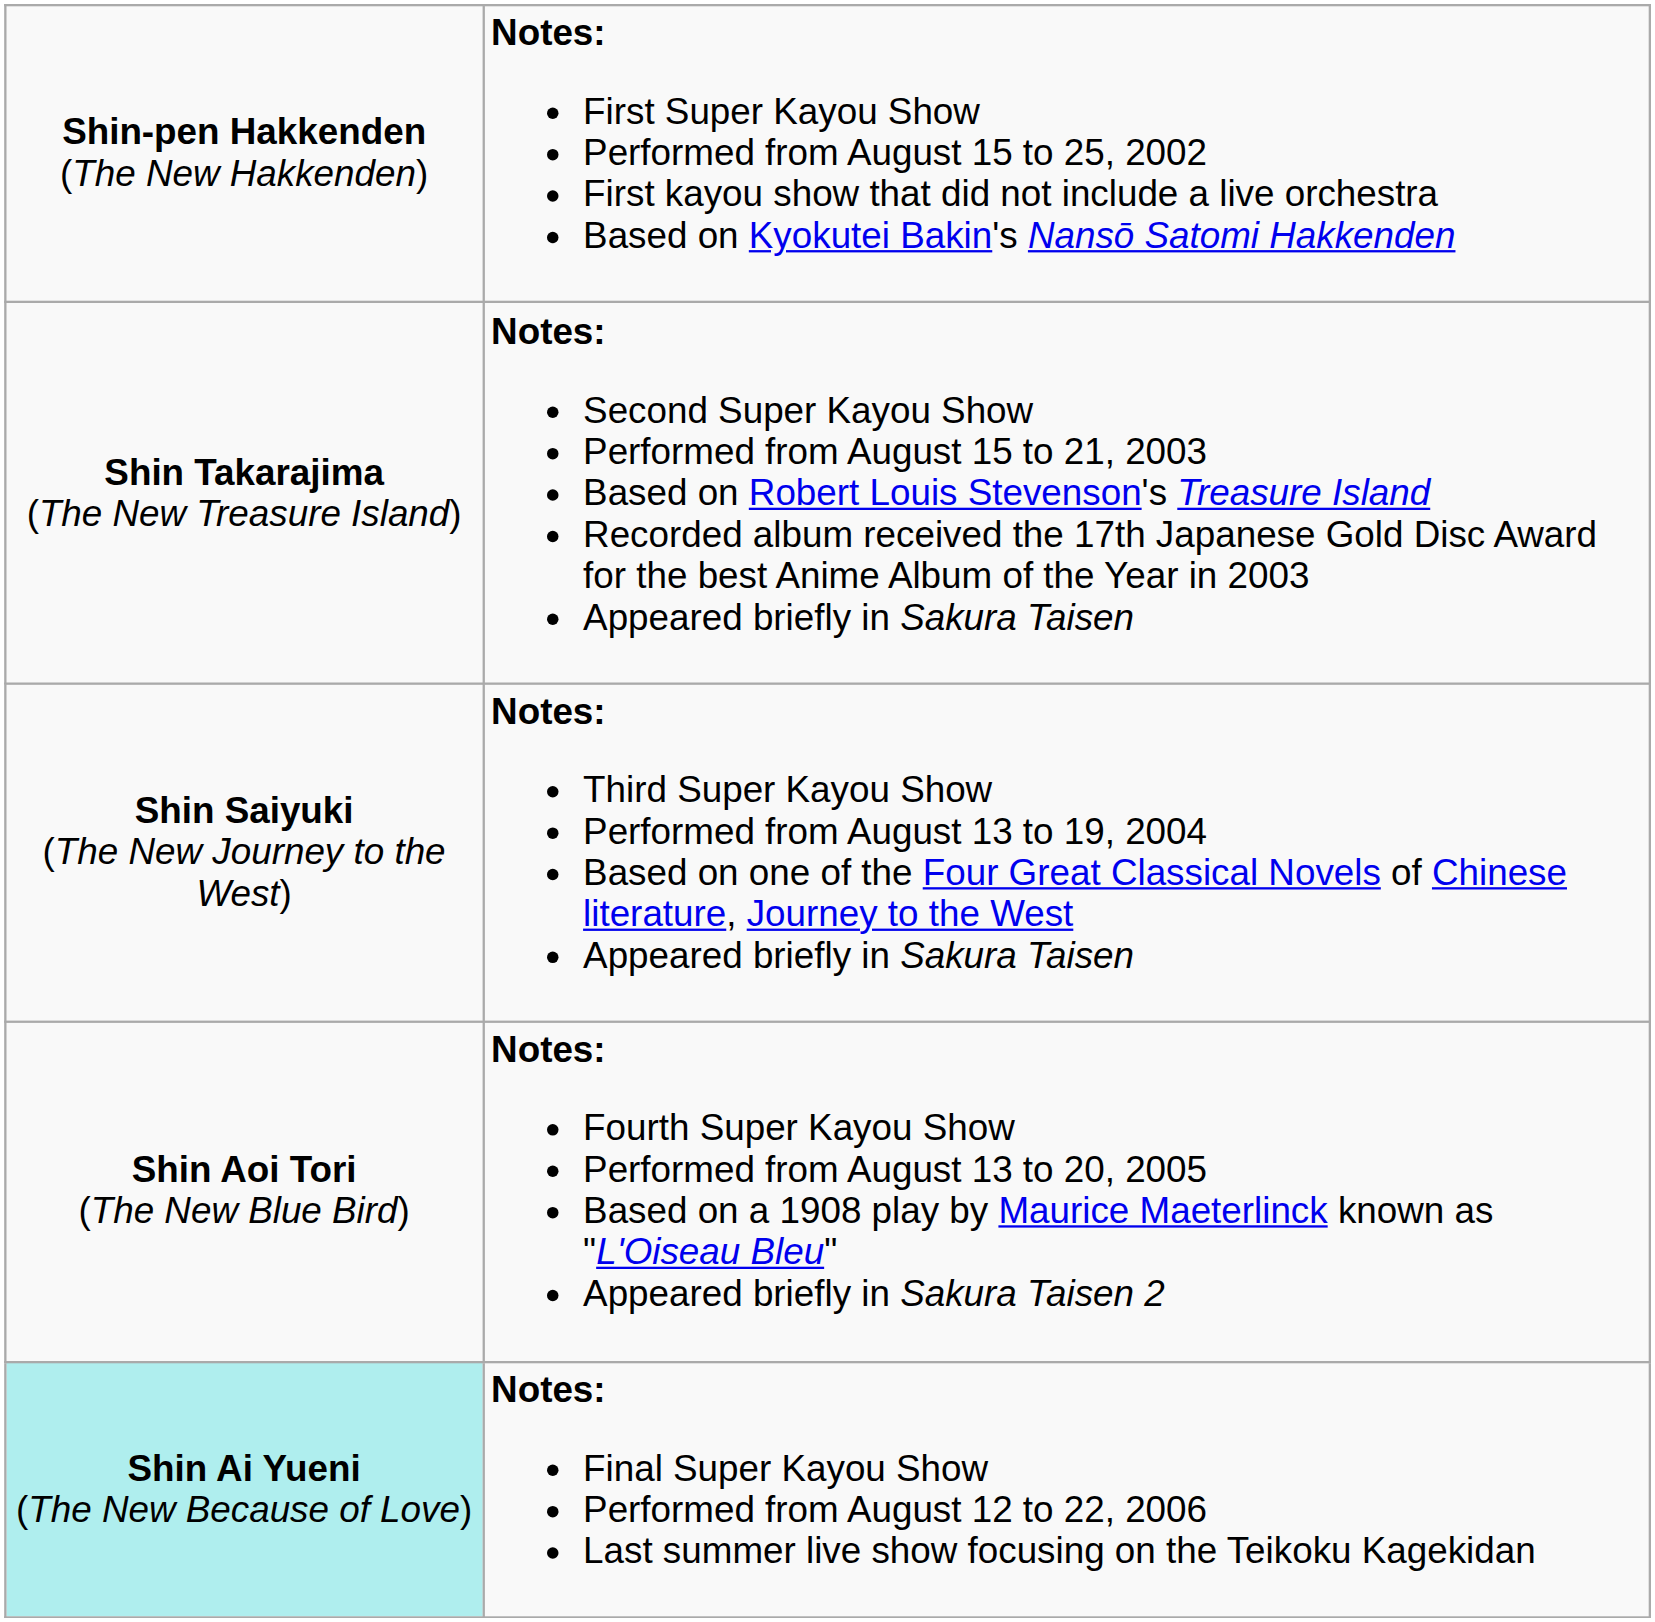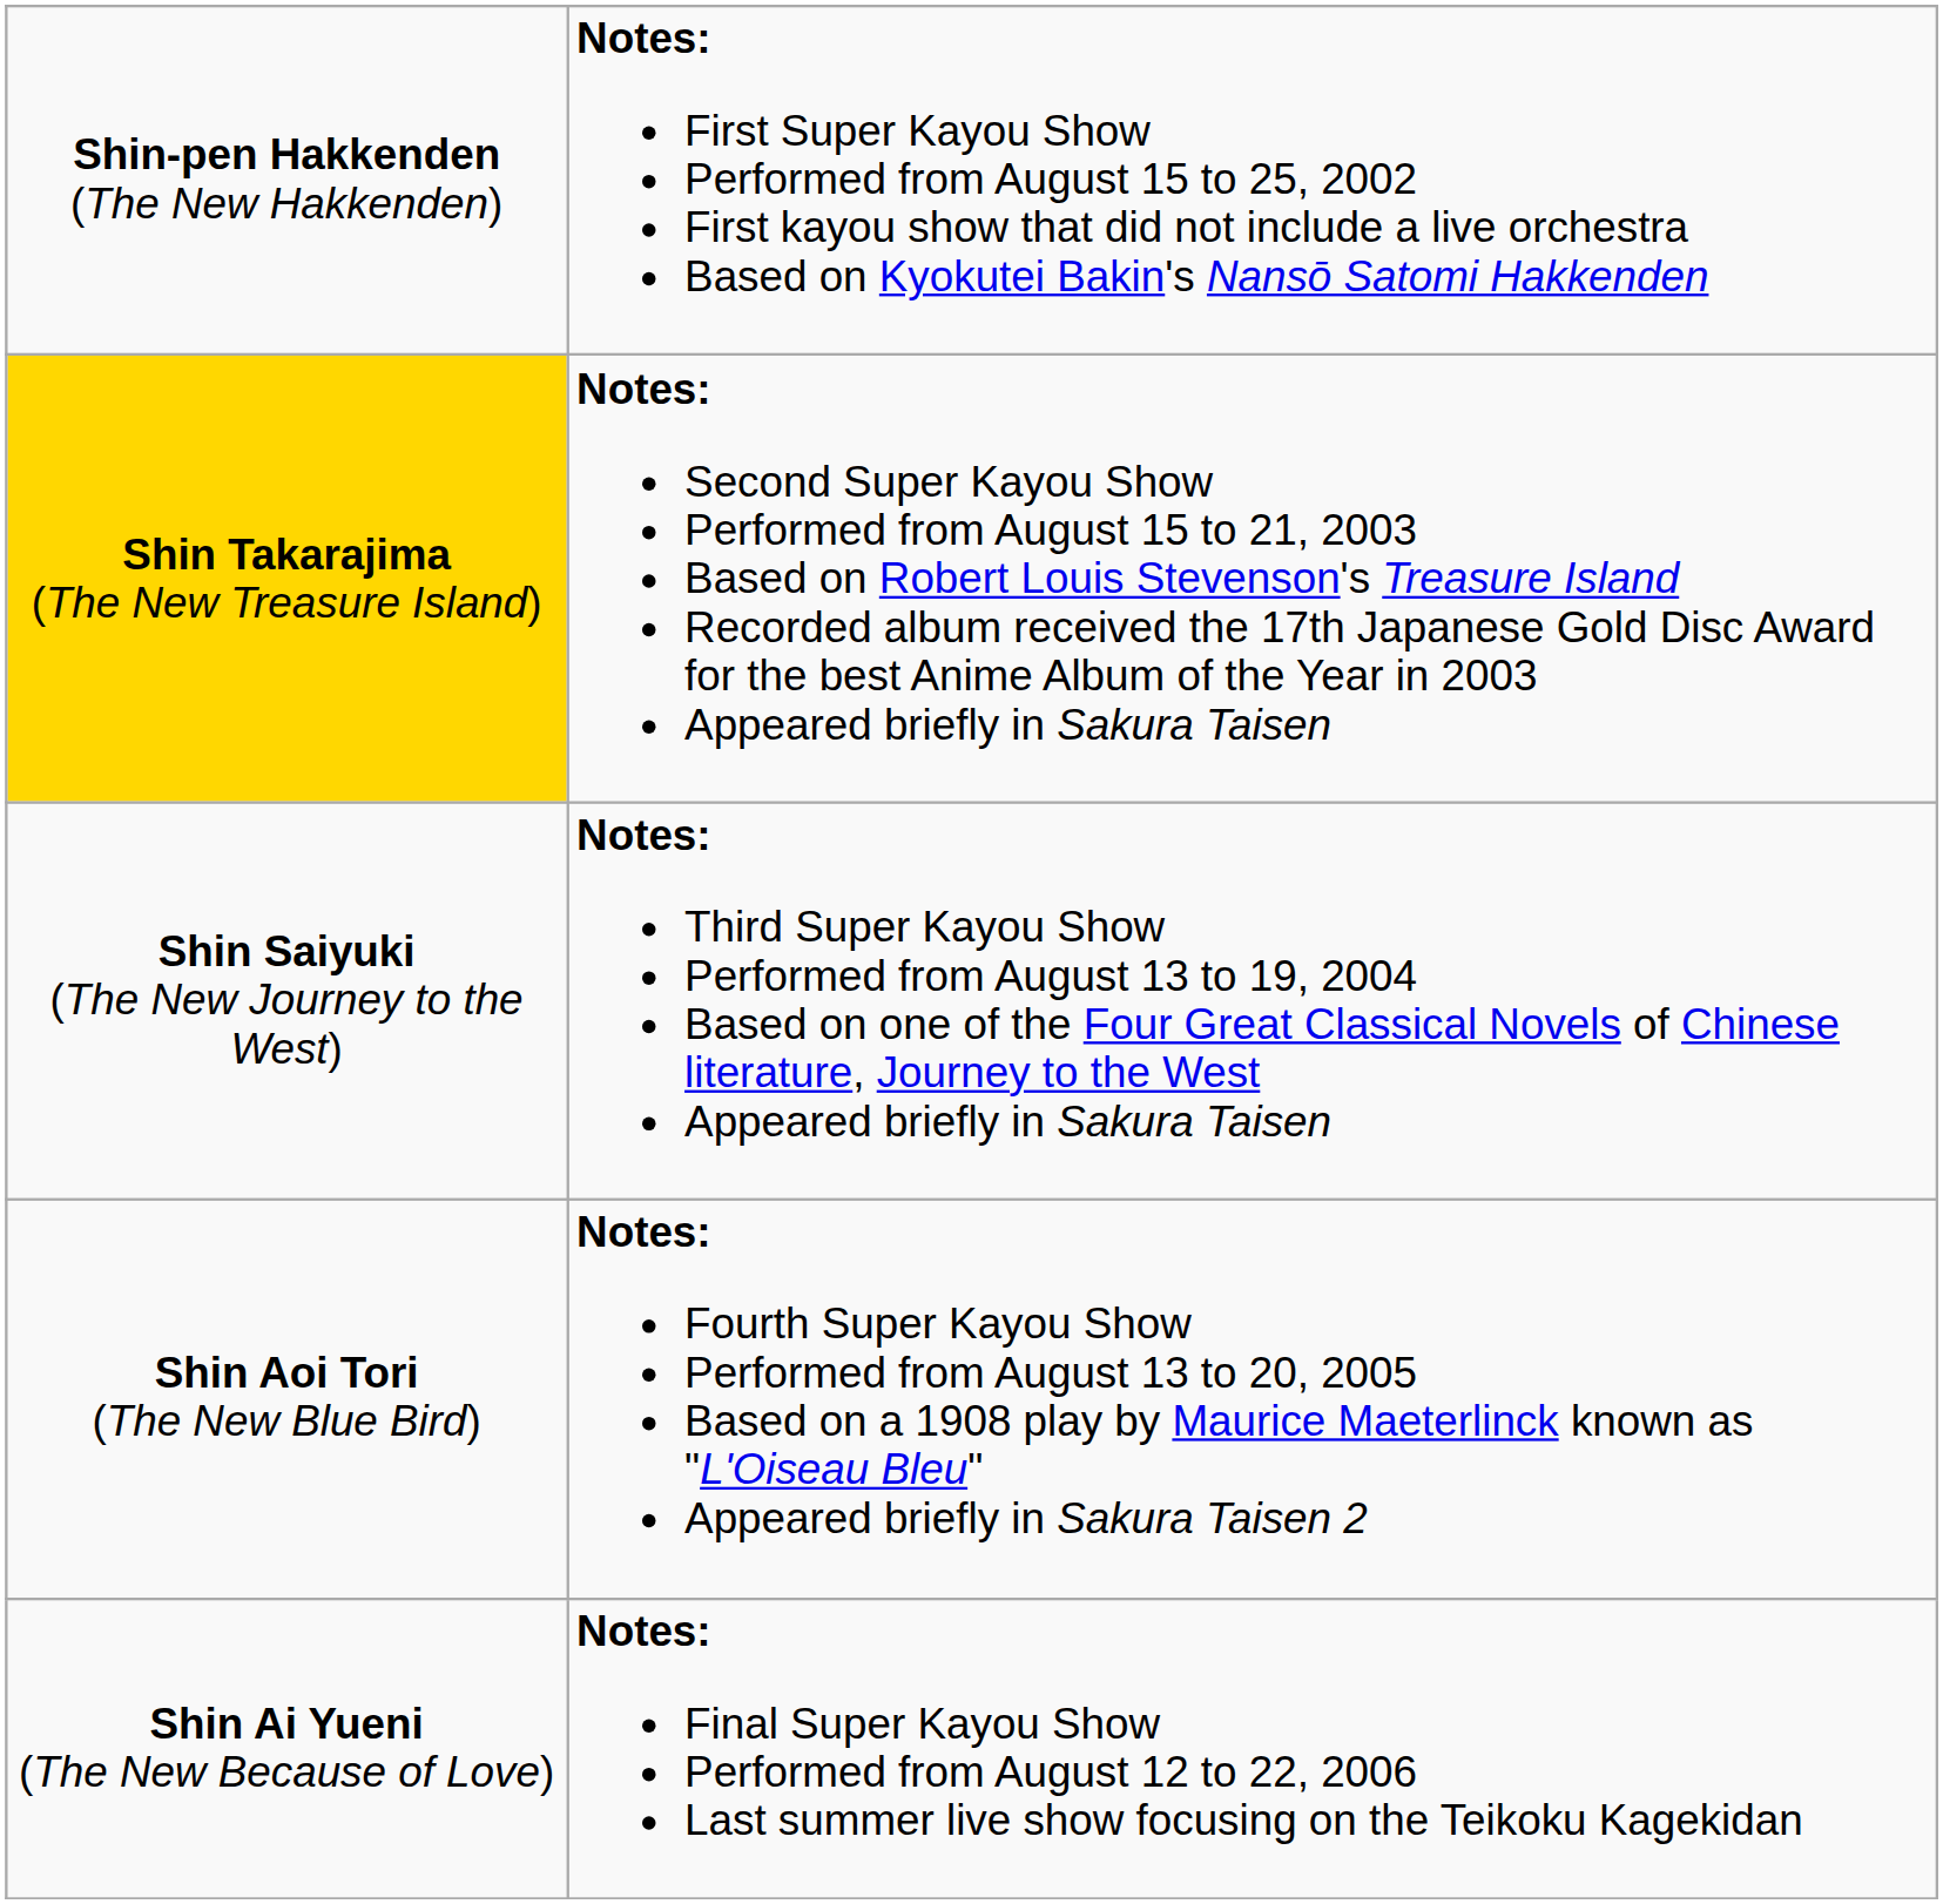Shin Takarajima (The New Treasure Island) | column 1: no background -> gold background
Shin Ai Yueni (The New Because of Love) | column 1: paleturquoise background -> no background
